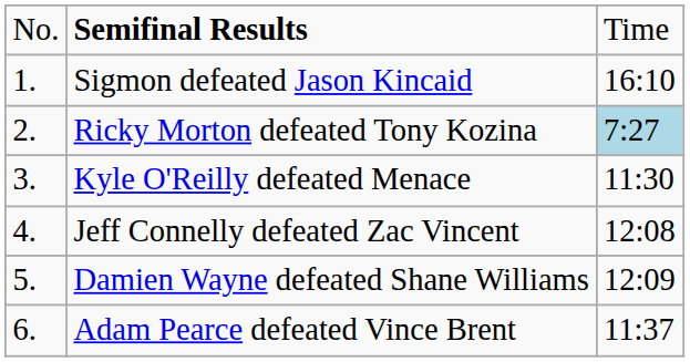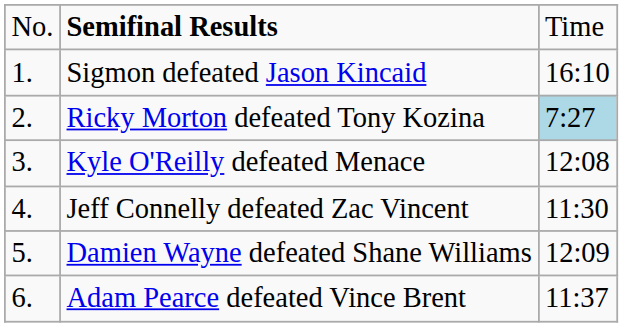Kyle O'Reilly defeated Menace | column 3: 11:30 -> 12:08
Jeff Connelly defeated Zac Vincent | column 3: 12:08 -> 11:30
